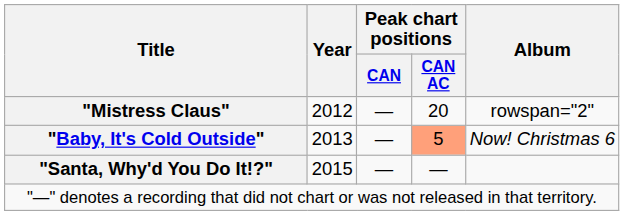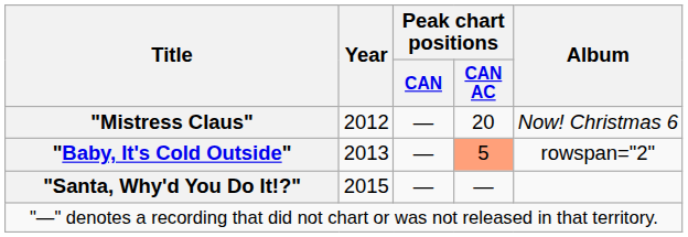"Mistress Claus" | Album: rowspan="2" -> Now! Christmas 6
"Baby, It's Cold Outside" | Album: Now! Christmas 6 -> rowspan="2"
